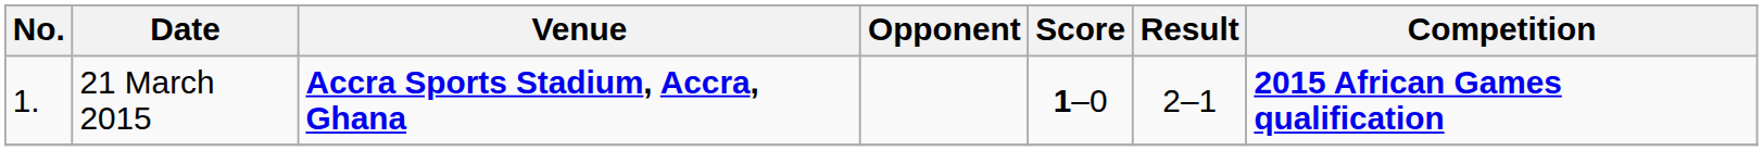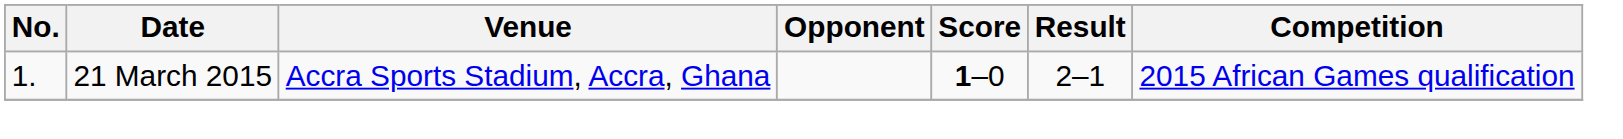21 March 2015 | Venue: bold -> normal
21 March 2015 | Competition: bold -> normal
